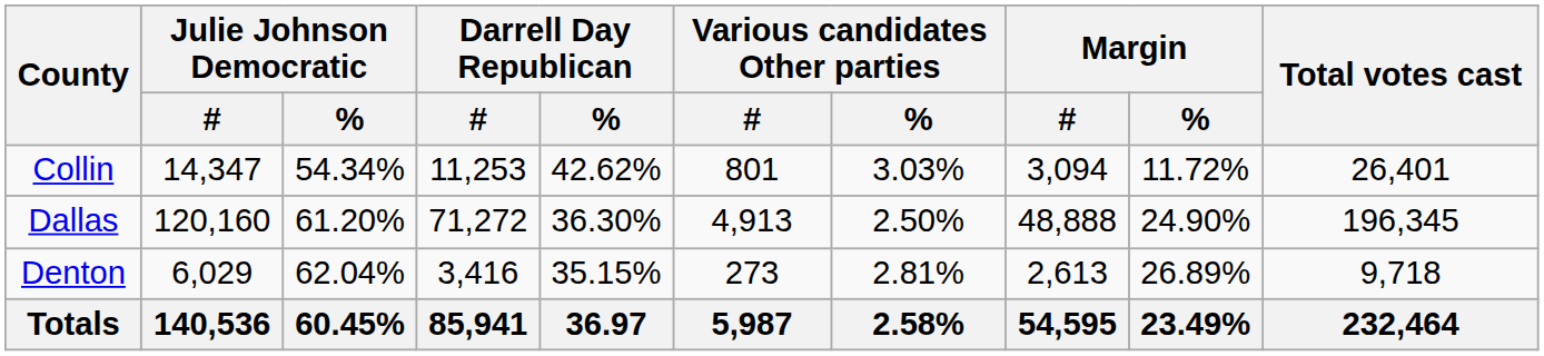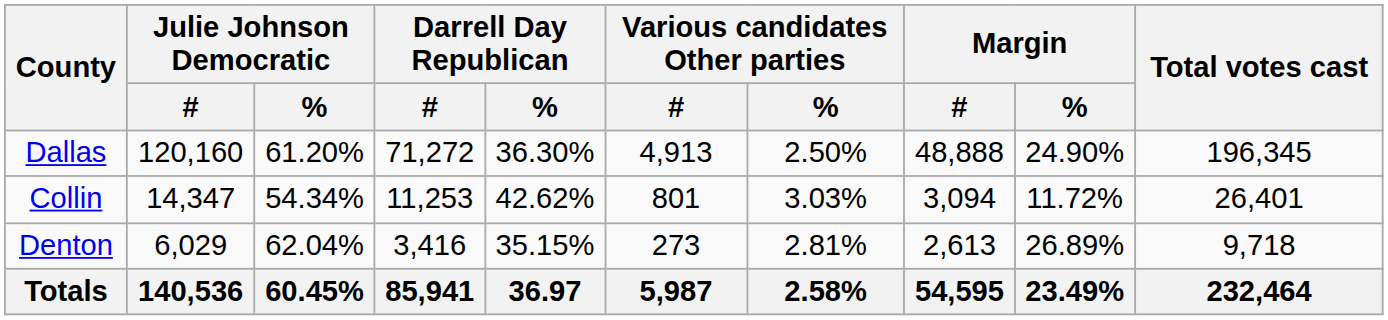rows swapped: Collin <-> Dallas
